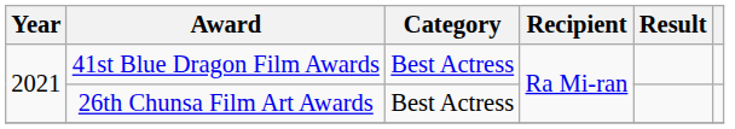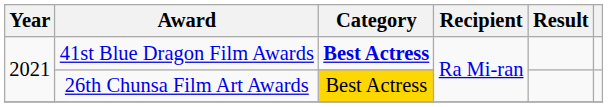41st Blue Dragon Film Awards | Category: normal -> bold
26th Chunsa Film Art Awards | Category: no background -> gold background
